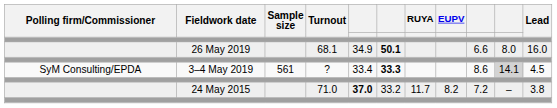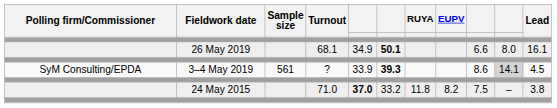26 May 2019 | Lead: 16.0 -> 16.1
3–4 May 2019 | column 5: 33.4 -> 33.9
3–4 May 2019 | column 6: 33.3 -> 39.3
24 May 2015 | RUYA: 11.7 -> 11.8
24 May 2015 | column 9: 7.2 -> 7.5
